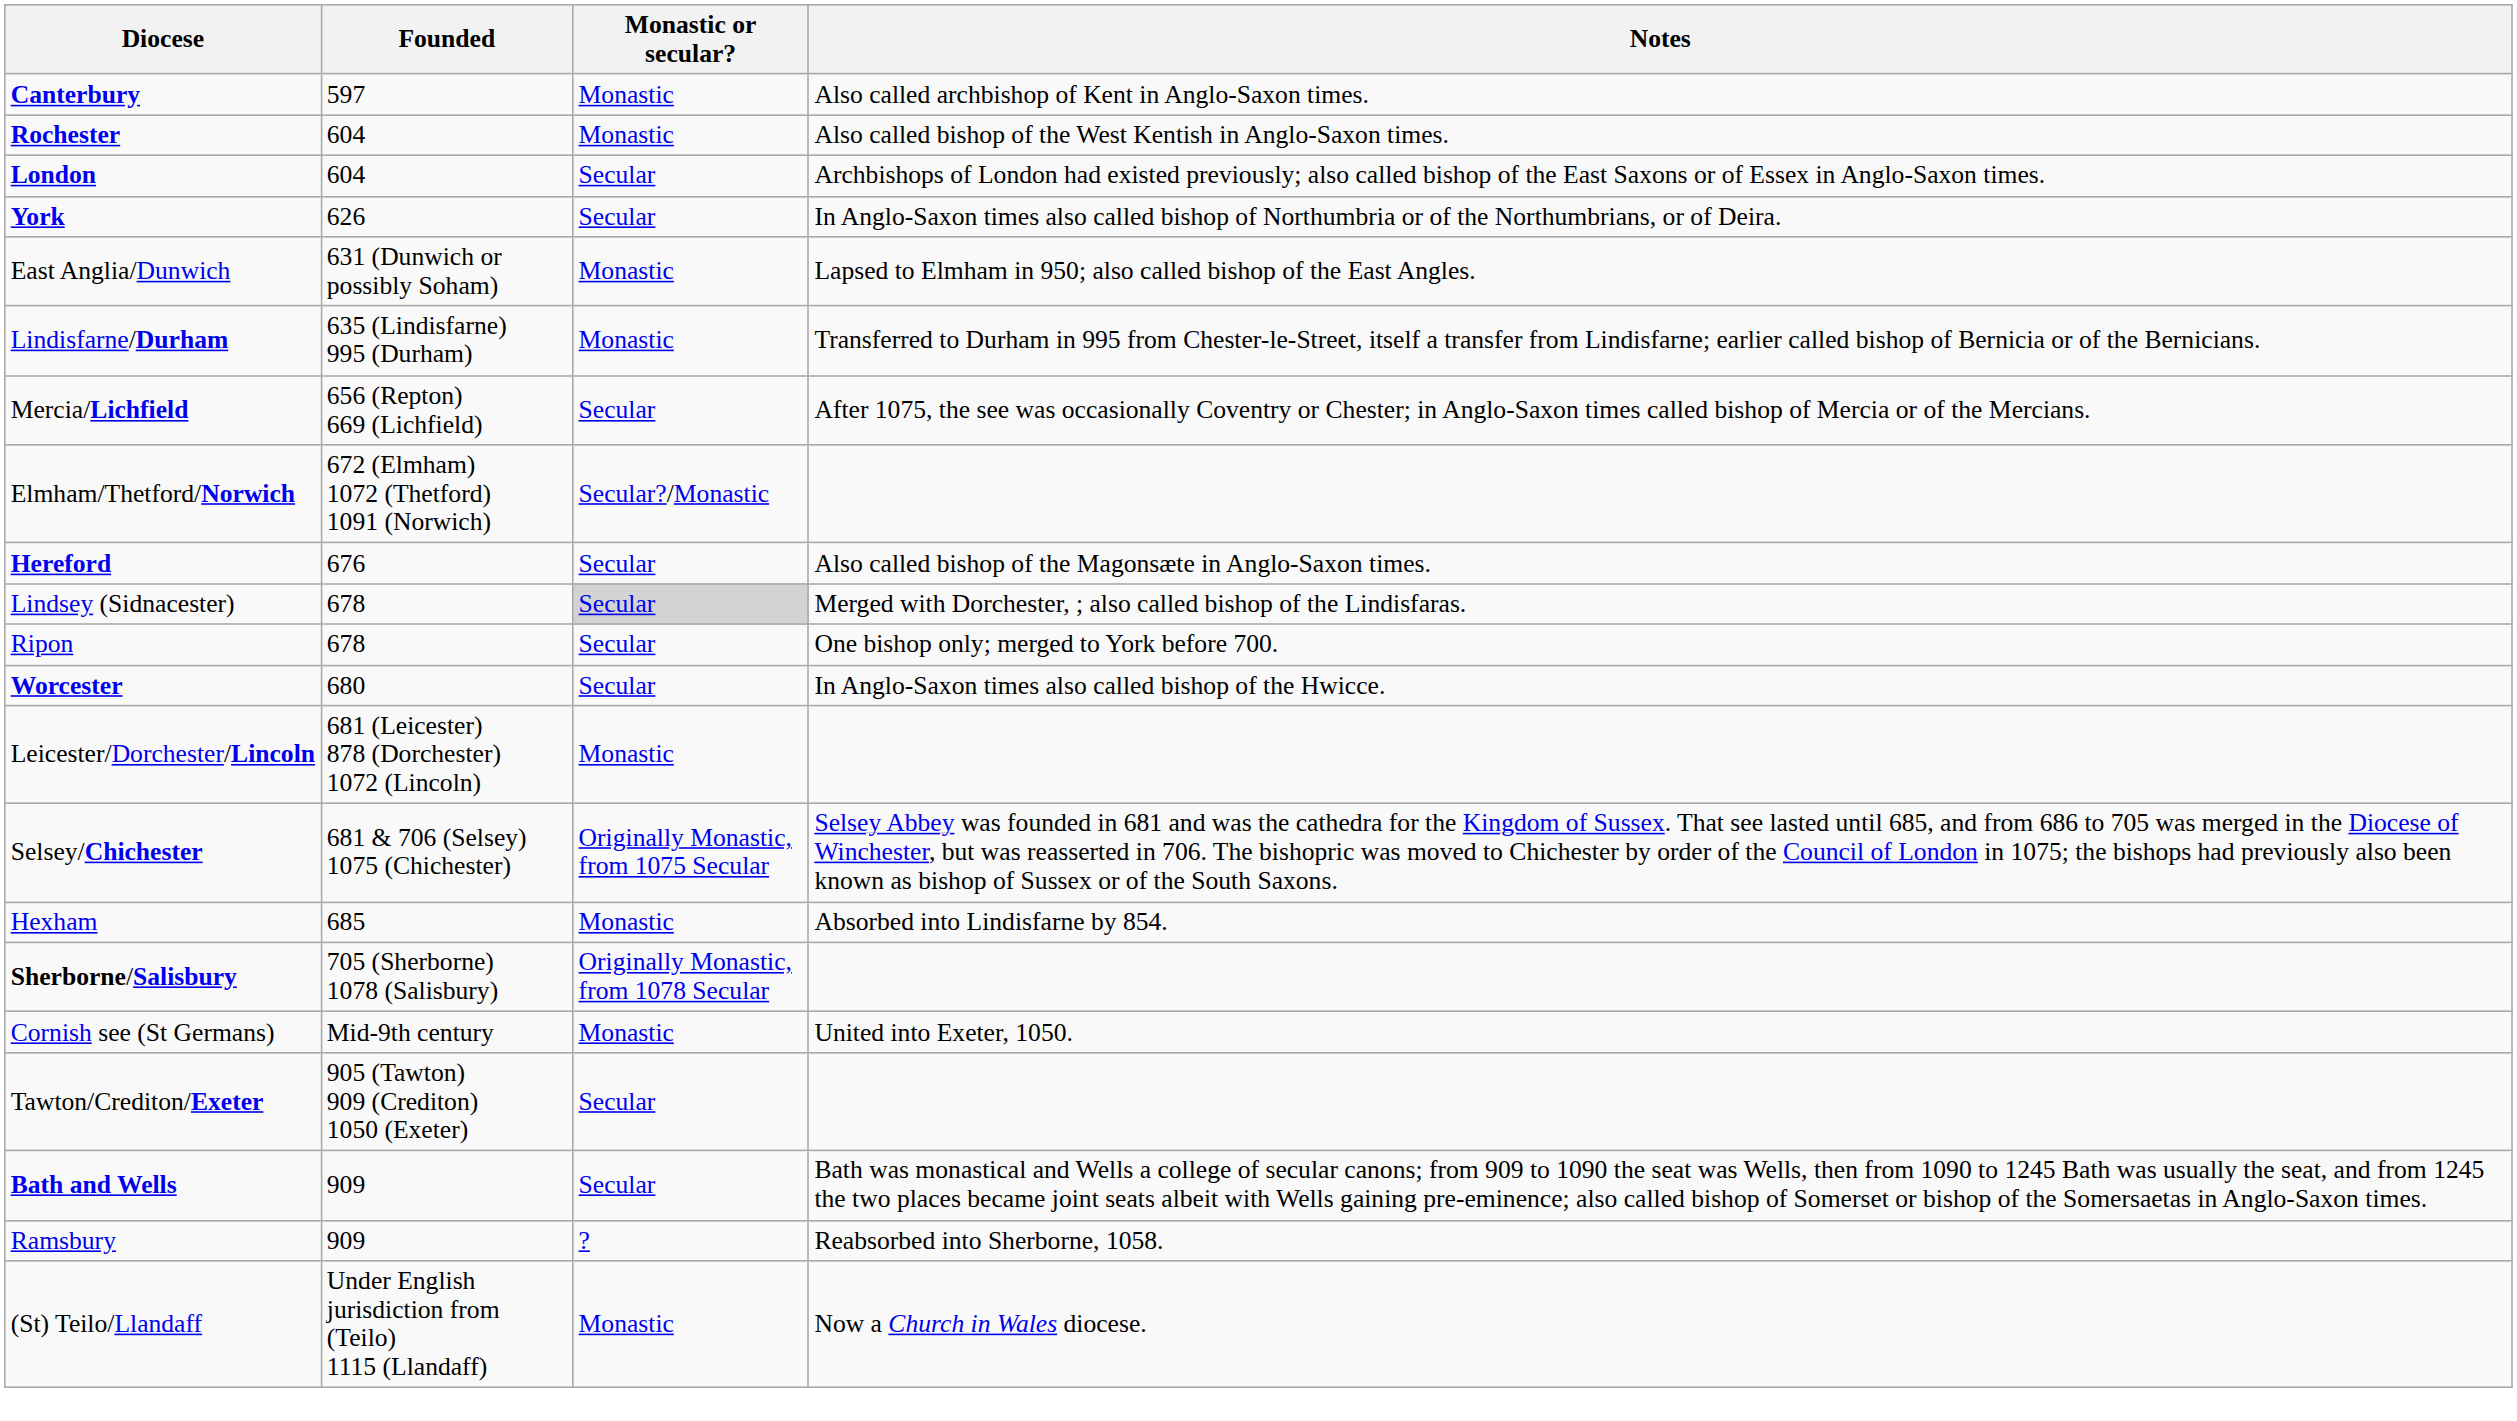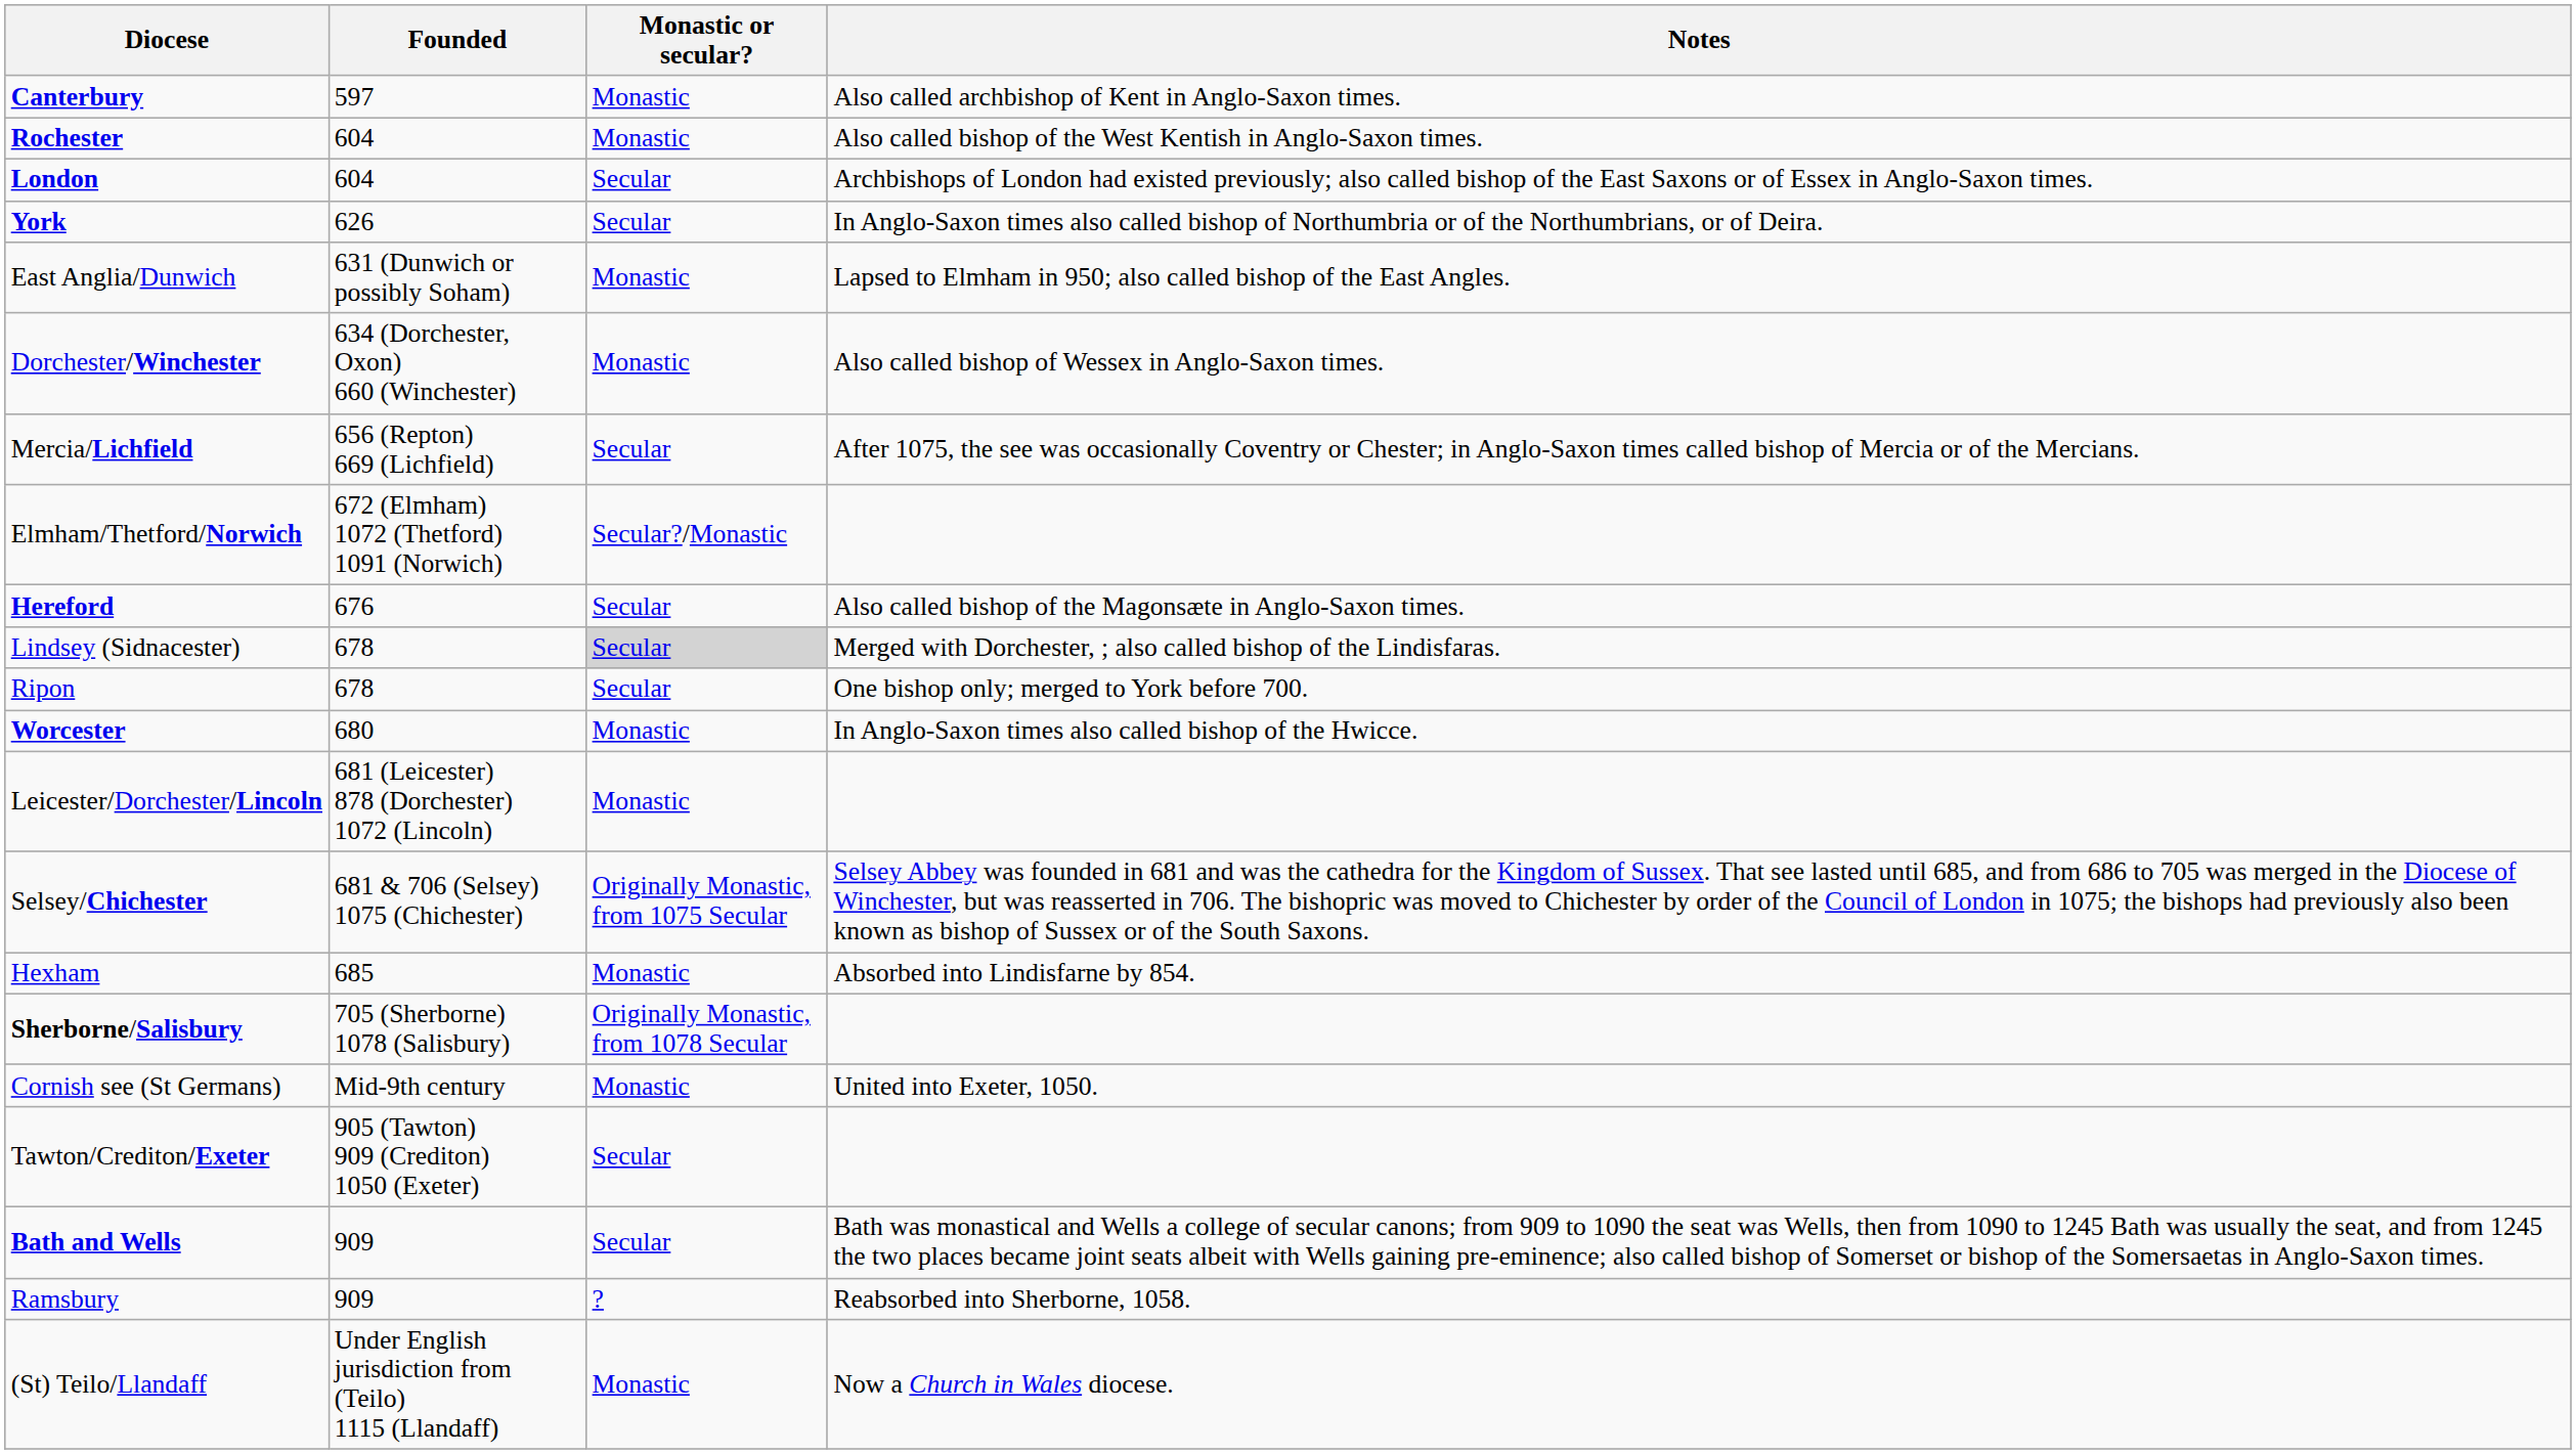+ row: Dorchester/Winchester | 634 (Dorchester, Oxon) 660 (Winchester) | Monastic | Also called bishop of Wessex in Anglo-Saxon times.
- row: Lindisfarne/Durham | 635 (Lindisfarne) 995 (Durham) | Monastic | Transferred to Durham in 995 from Chester-le-Street, itself a transfer from Lindisfarne; earlier called bishop of Bernicia or of the Bernicians.
Worcester | Monastic or secular?: Secular -> Monastic
